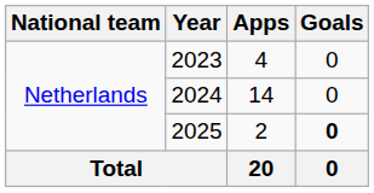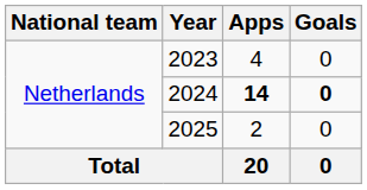2024 | Apps: normal -> bold
2024 | Goals: normal -> bold
2025 | Goals: bold -> normal
